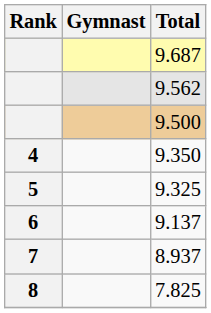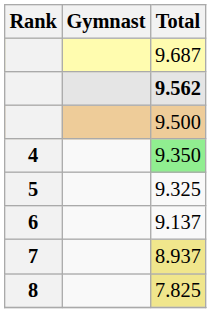9.562 | Total: normal -> bold
9.350 | Total: no background -> lightgreen background
8.937 | Total: no background -> khaki background
7.825 | Total: no background -> khaki background
